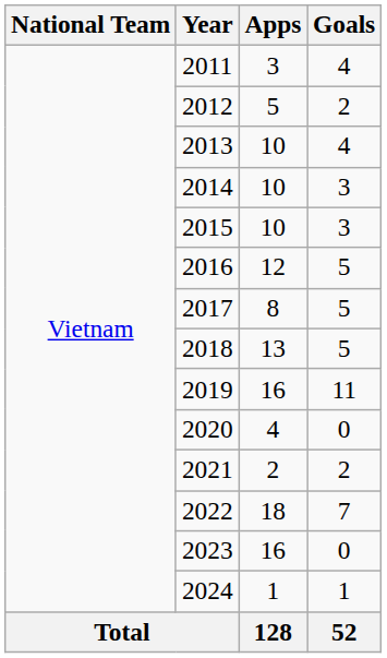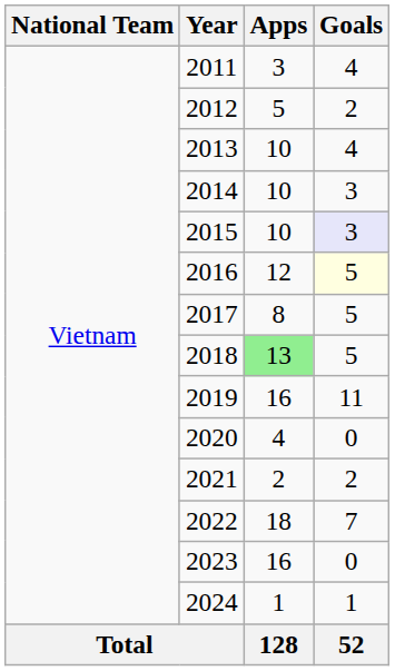2015 | Goals: no background -> lavender background
2016 | Goals: no background -> lightyellow background
2018 | Apps: no background -> lightgreen background
